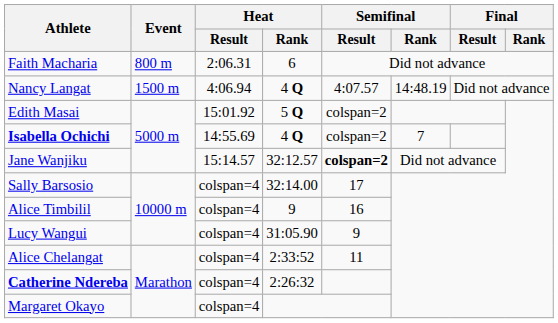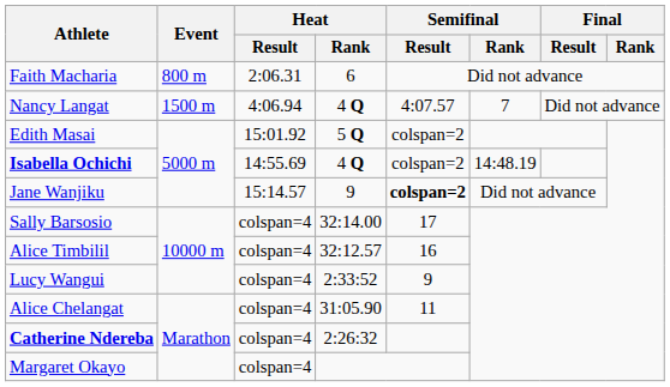Nancy Langat | Semifinal / Rank: 14:48.19 -> 7
Isabella Ochichi | Semifinal / Rank: 7 -> 14:48.19
Jane Wanjiku | Heat / Rank: 32:12.57 -> 9
Alice Timbilil | Heat / Rank: 9 -> 32:12.57
Lucy Wangui | Heat / Rank: 31:05.90 -> 2:33:52
Alice Chelangat | Heat / Rank: 2:33:52 -> 31:05.90
